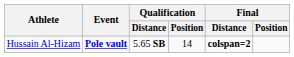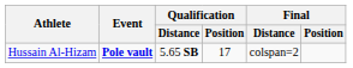Hussain Al-Hizam | Qualification / Position: 14 -> 17
Hussain Al-Hizam | Final / Distance: bold -> normal
